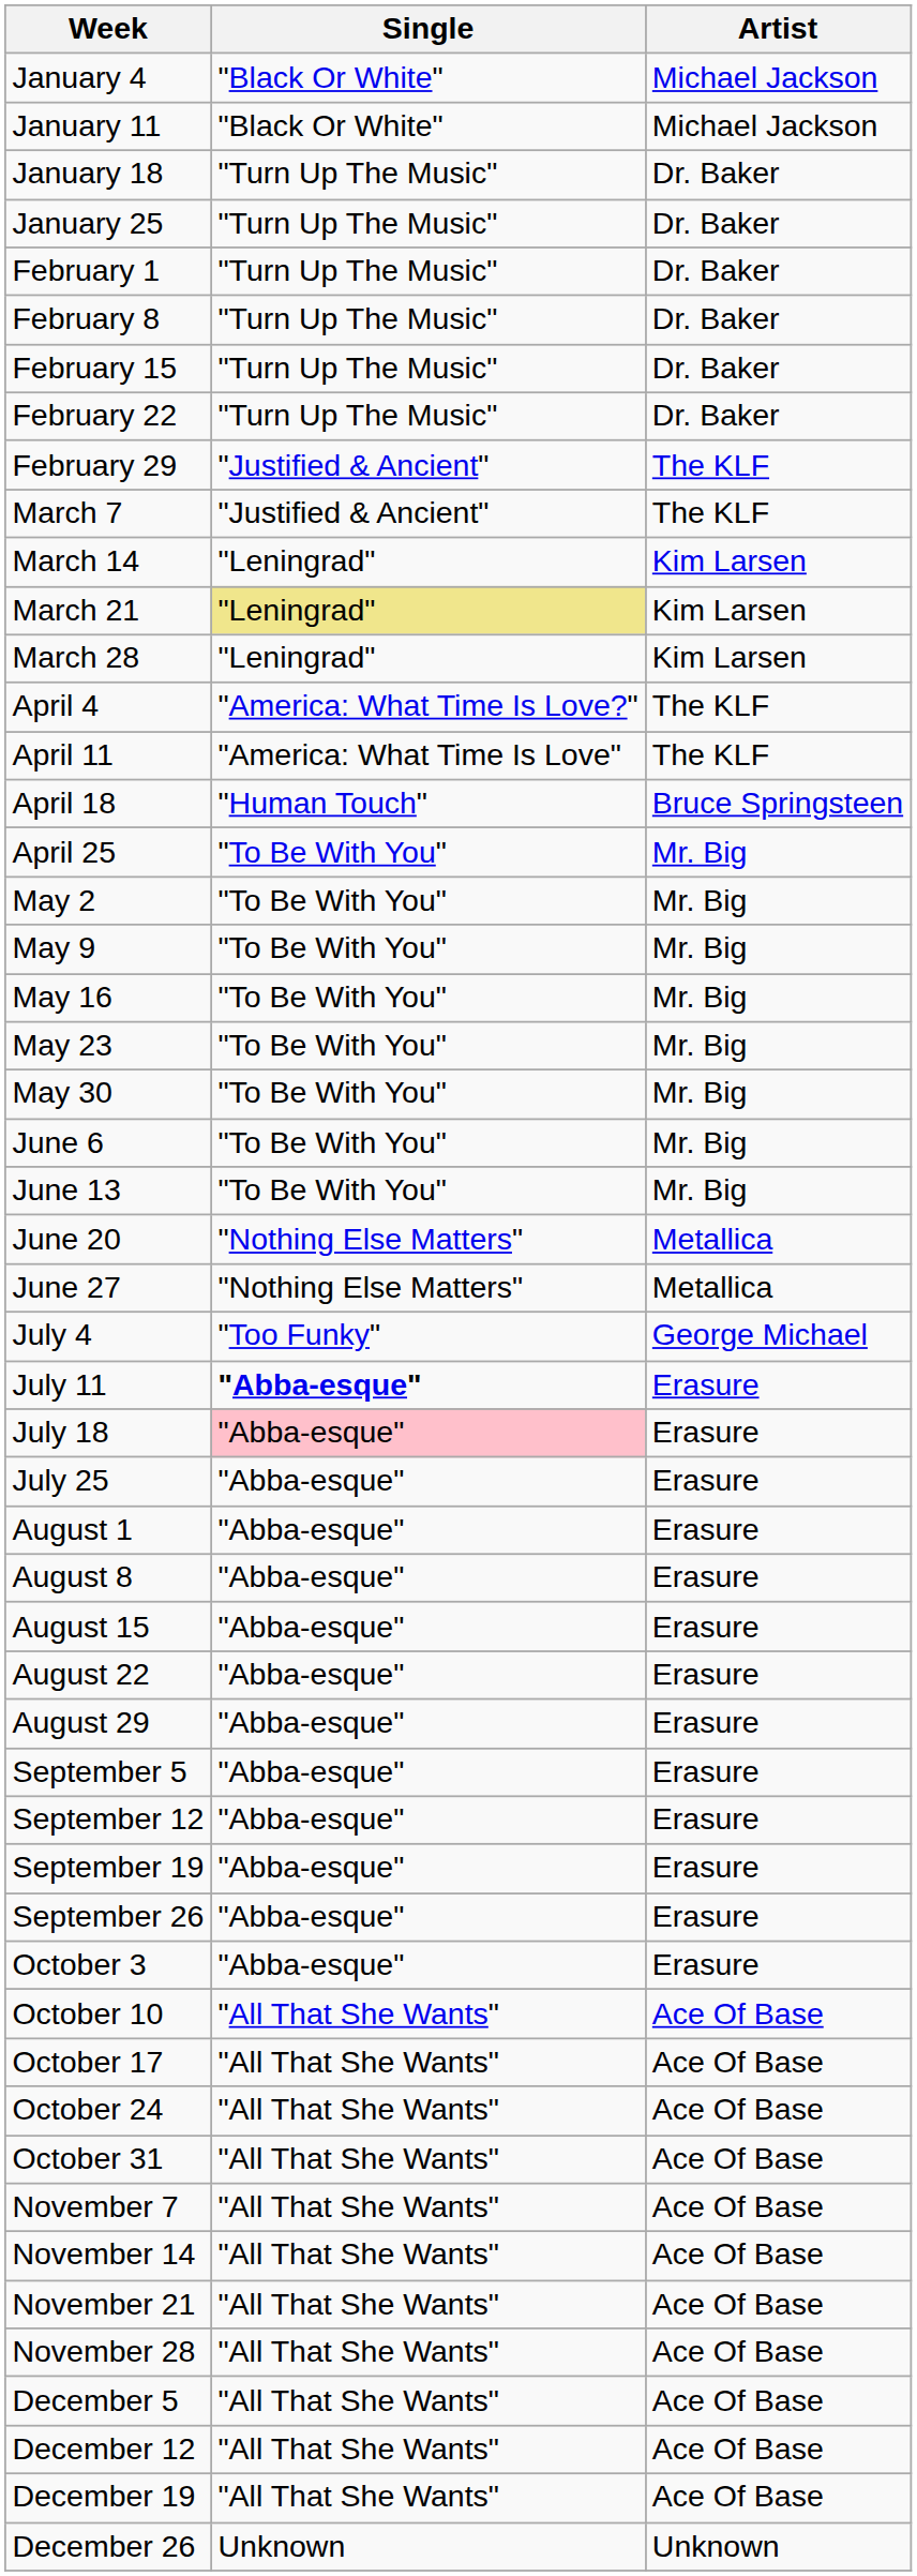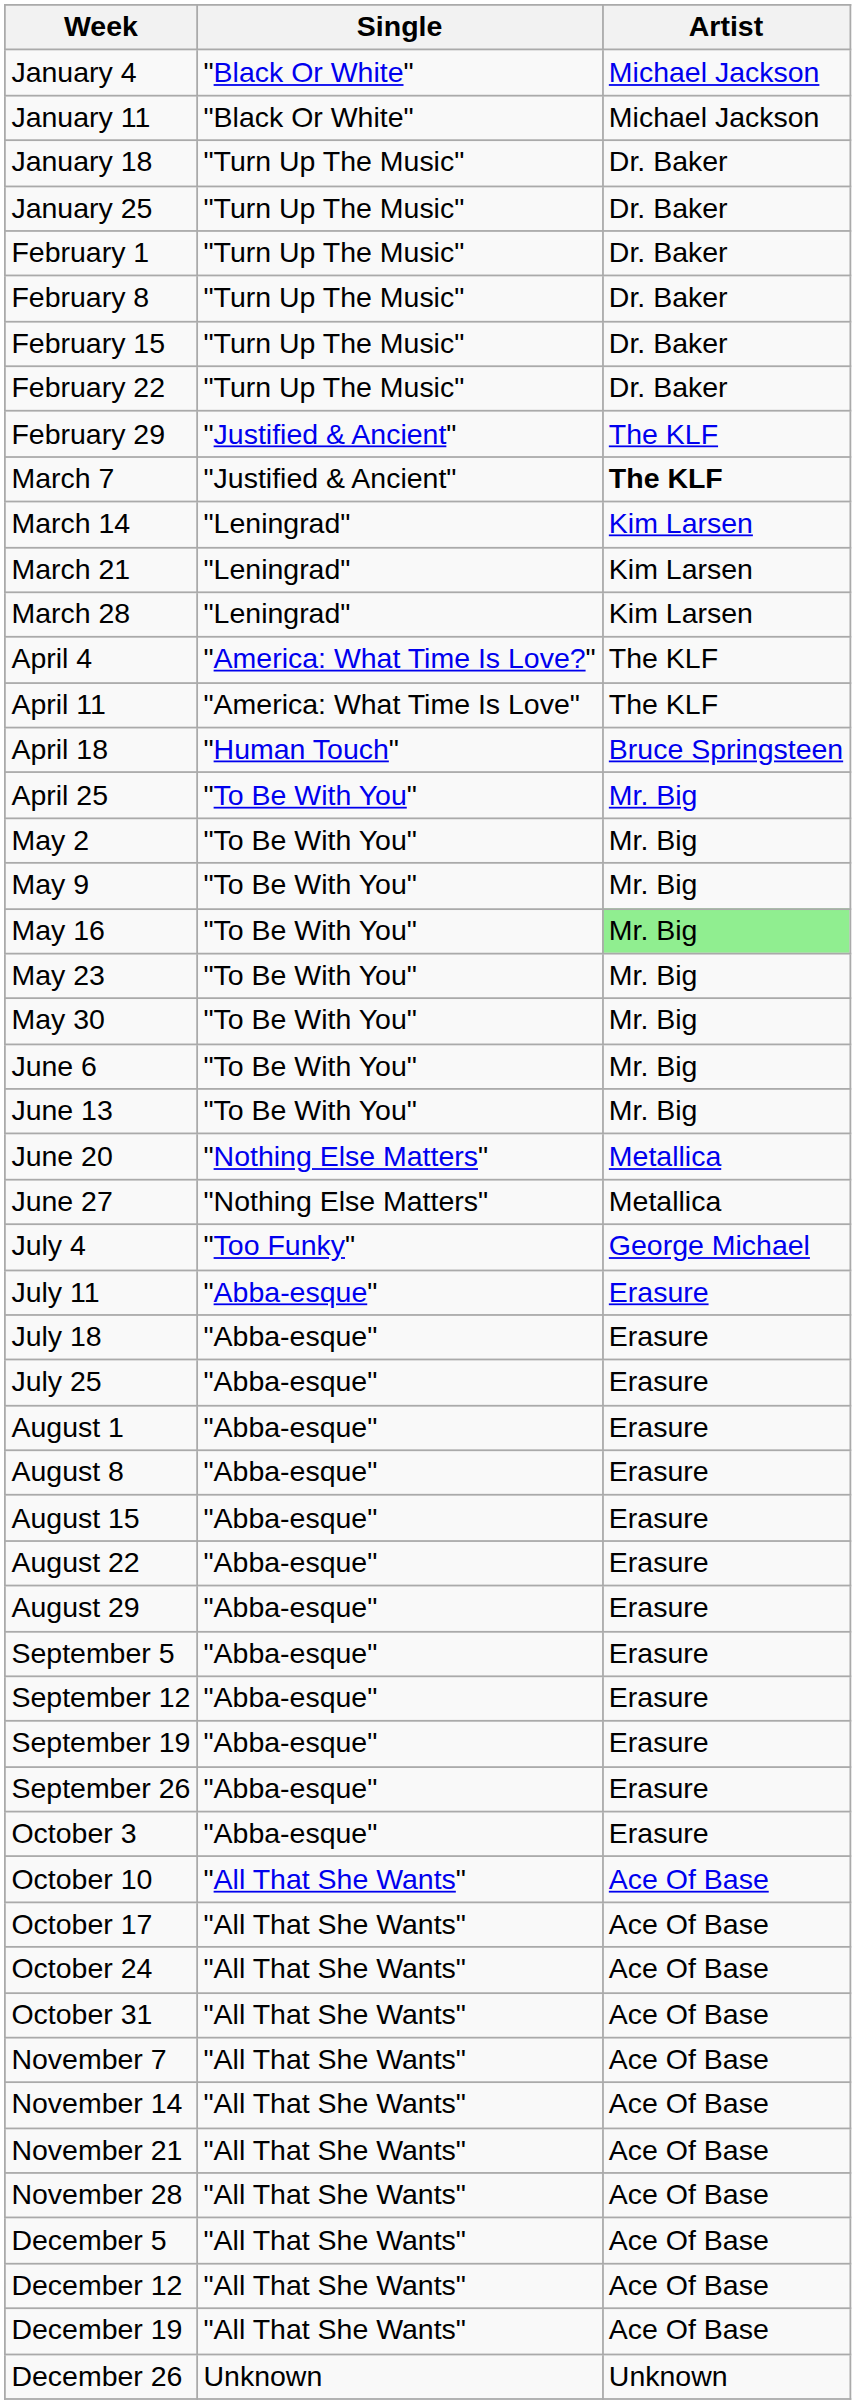March 7 | Artist: normal -> bold
March 21 | Single: khaki background -> no background
May 16 | Artist: no background -> lightgreen background
July 11 | Single: bold -> normal
July 18 | Single: pink background -> no background
